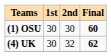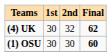rows swapped: (4) UK <-> (1) OSU
